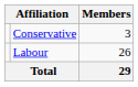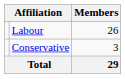rows swapped: Labour <-> Conservative
